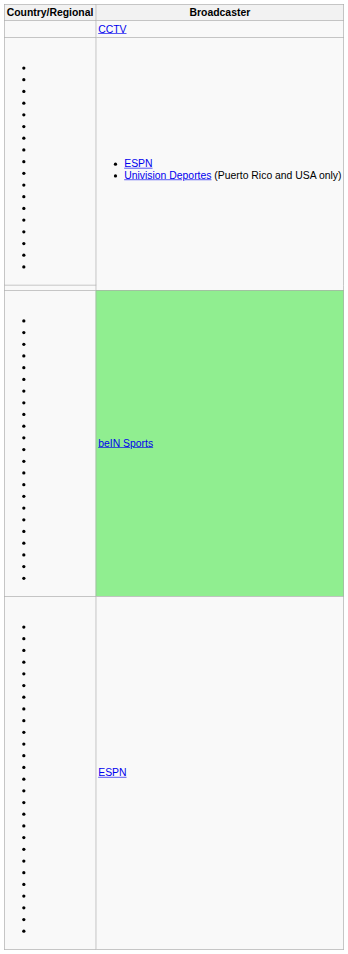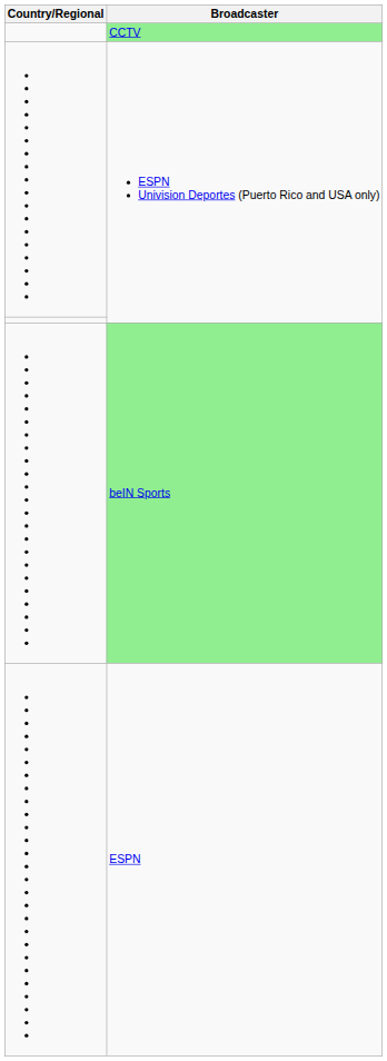row 2 | Broadcaster: no background -> lightgreen background
